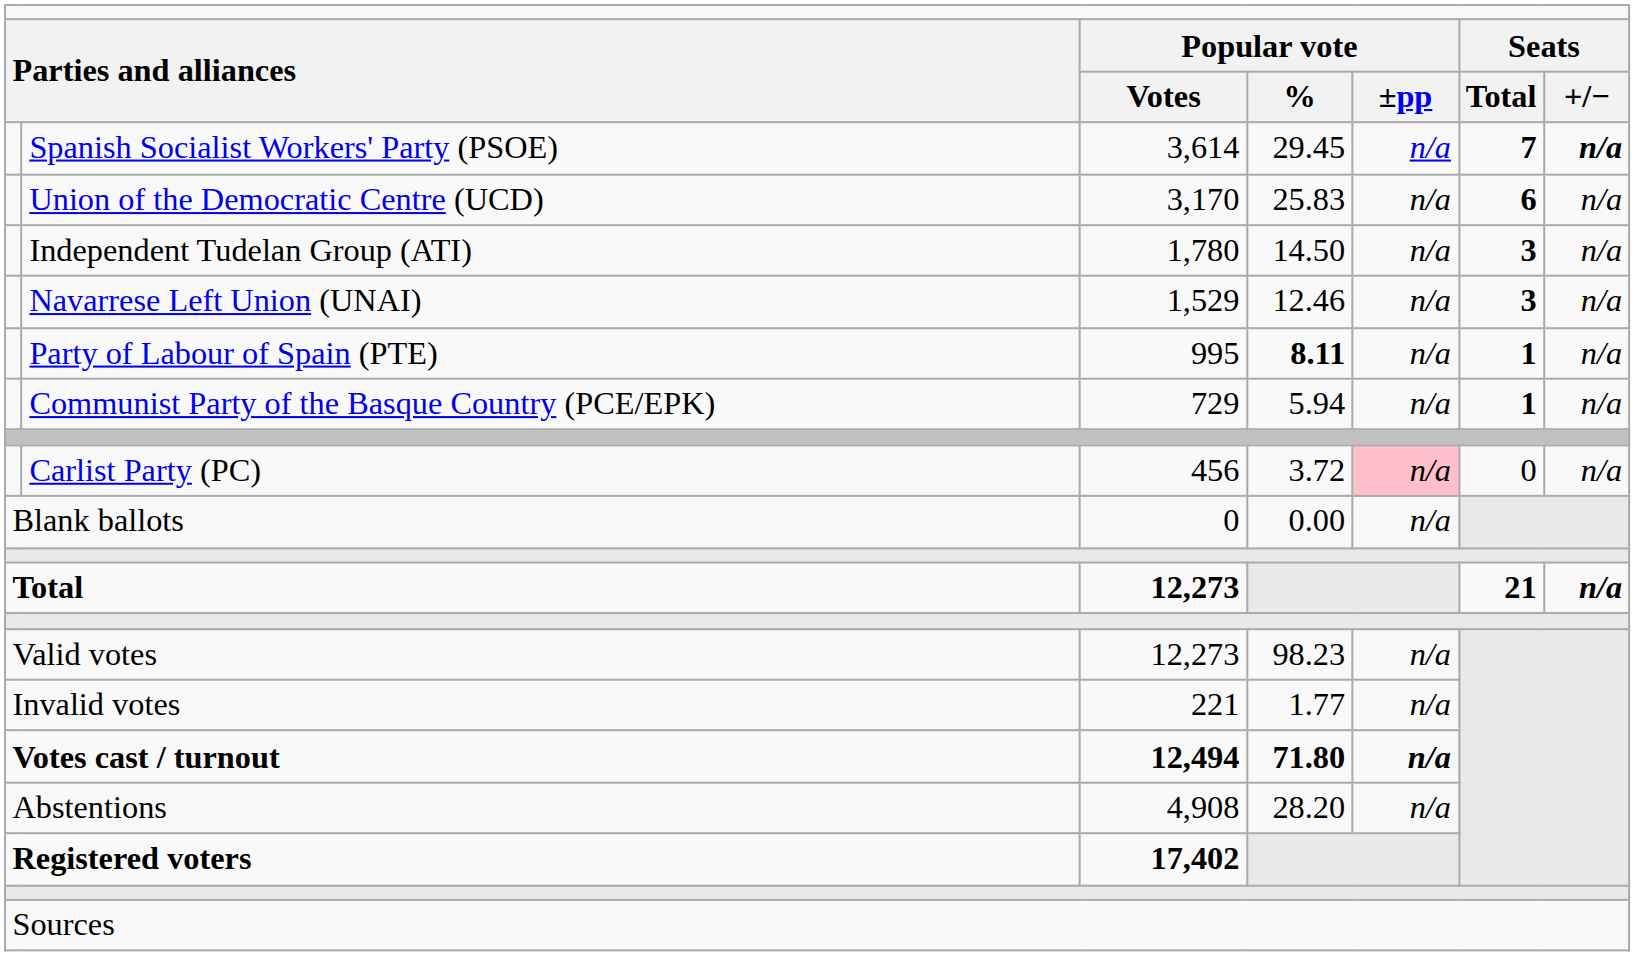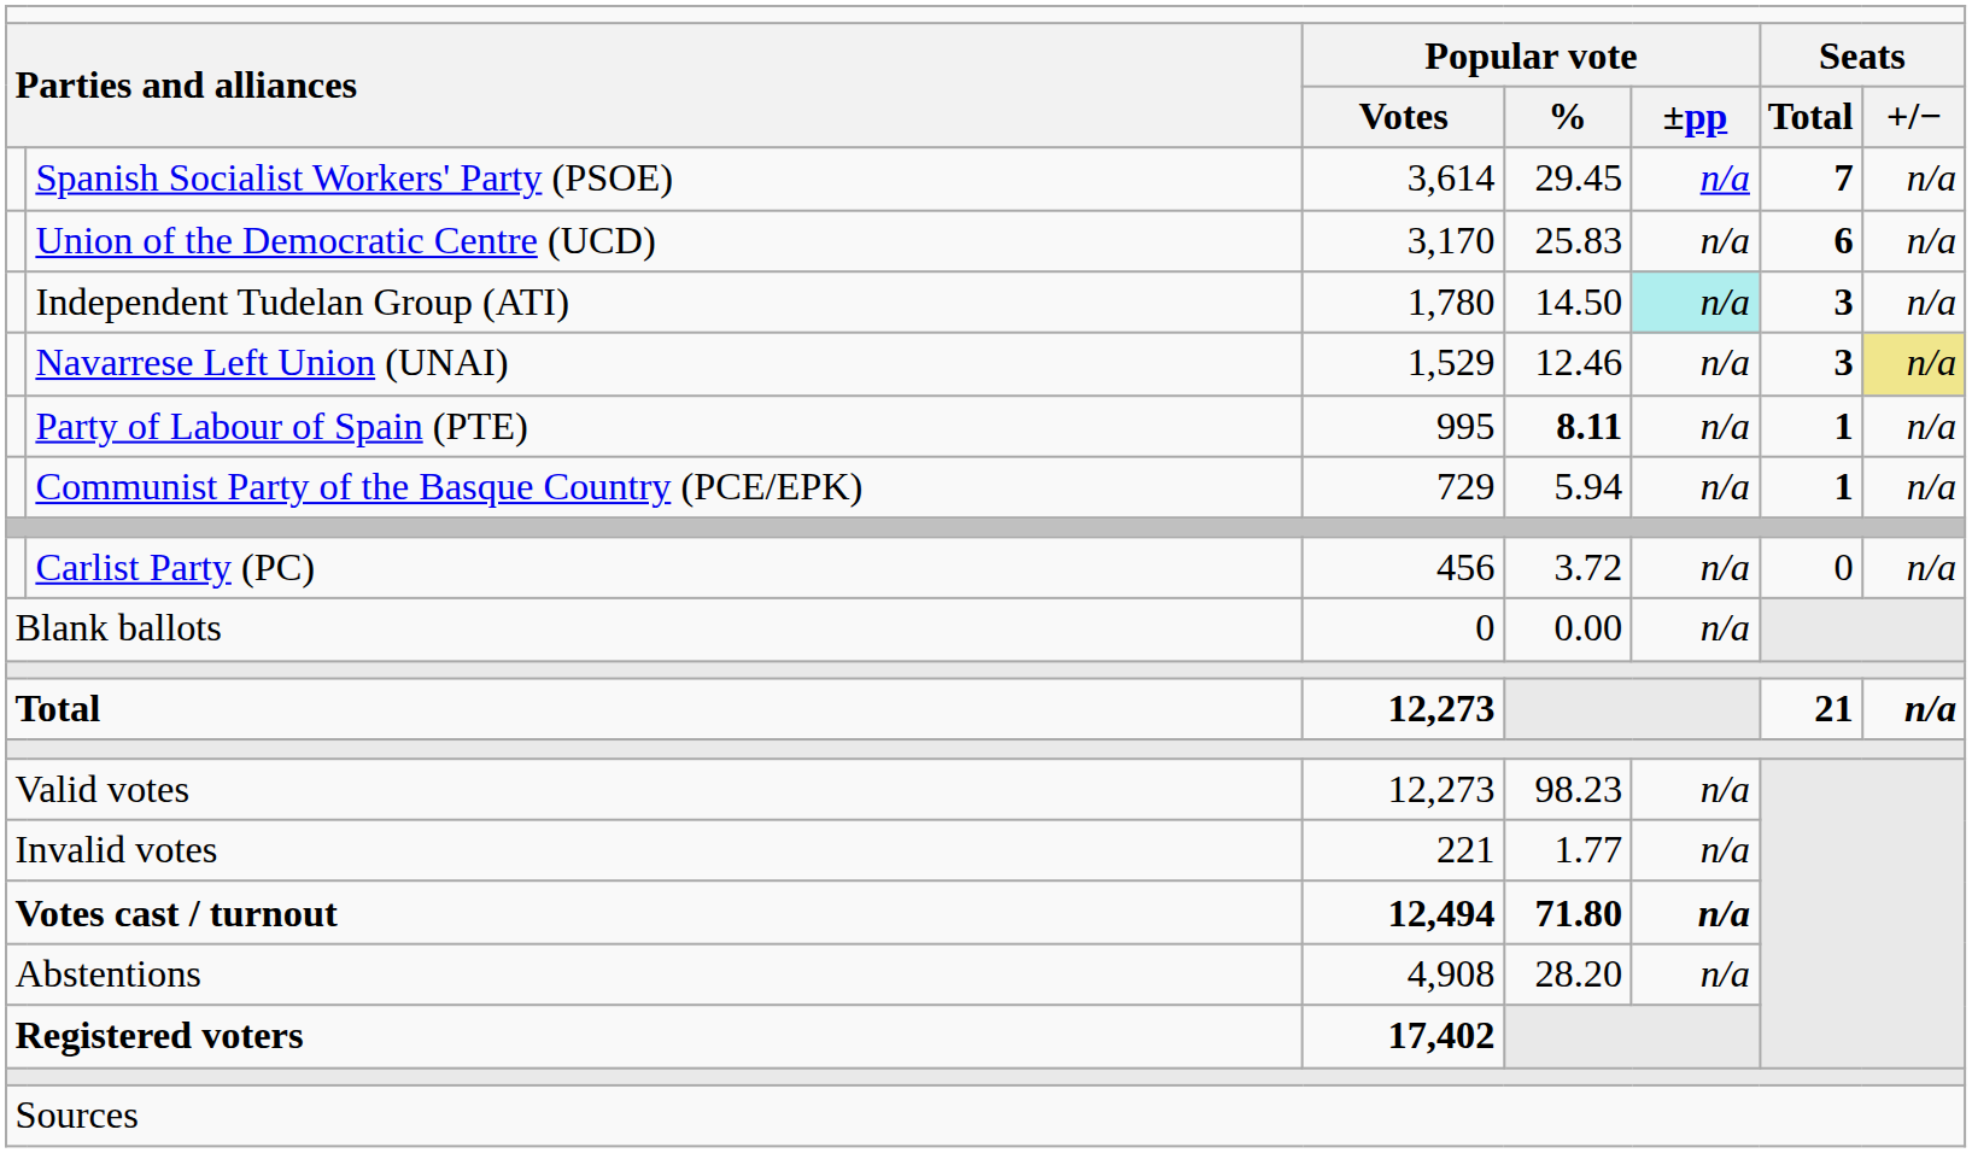Spanish Socialist Workers' Party (PSOE) | column 7: bold -> normal
Independent Tudelan Group (ATI) | column 5: no background -> paleturquoise background
Navarrese Left Union (UNAI) | column 7: no background -> khaki background
Carlist Party (PC) | column 5: pink background -> no background
